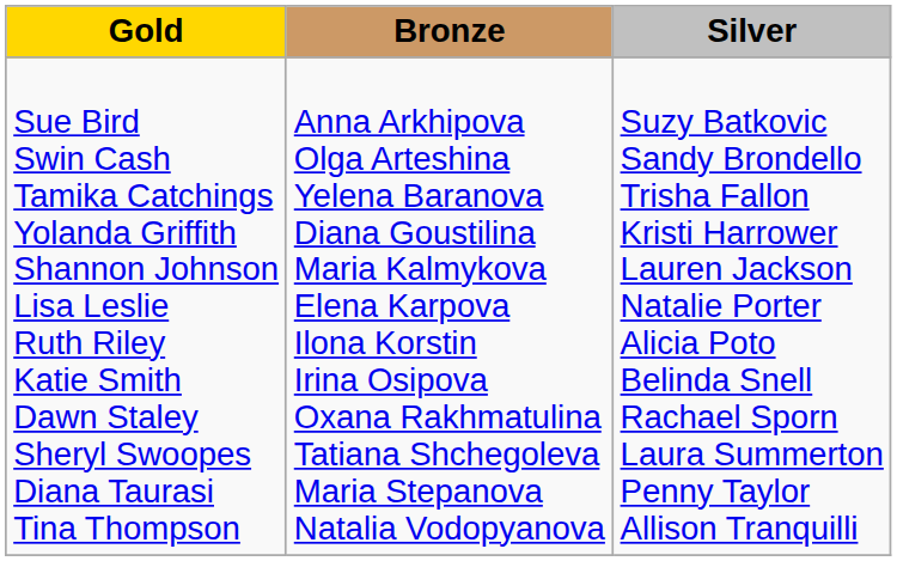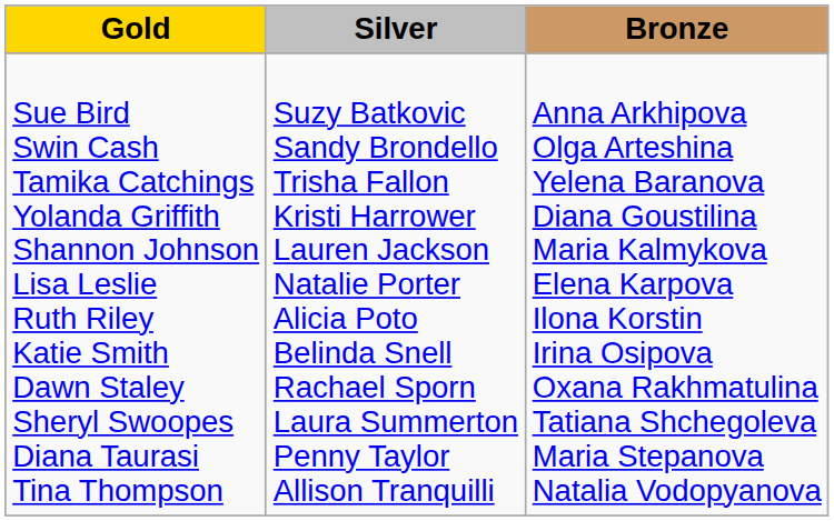columns swapped: Silver <-> Bronze
